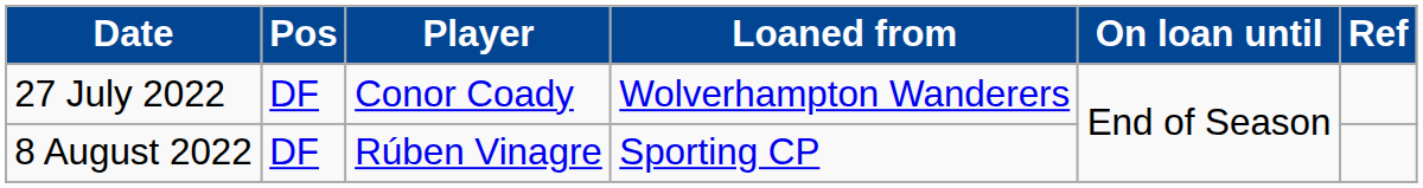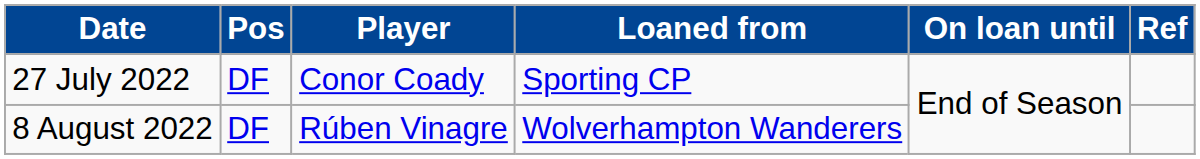27 July 2022 | Loaned from: Wolverhampton Wanderers -> Sporting CP
8 August 2022 | Loaned from: Sporting CP -> Wolverhampton Wanderers
